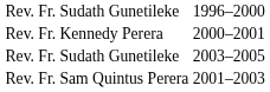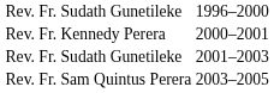row 3 | column 2: 2003–2005 -> 2001–2003
row 4 | column 2: 2001–2003 -> 2003–2005
